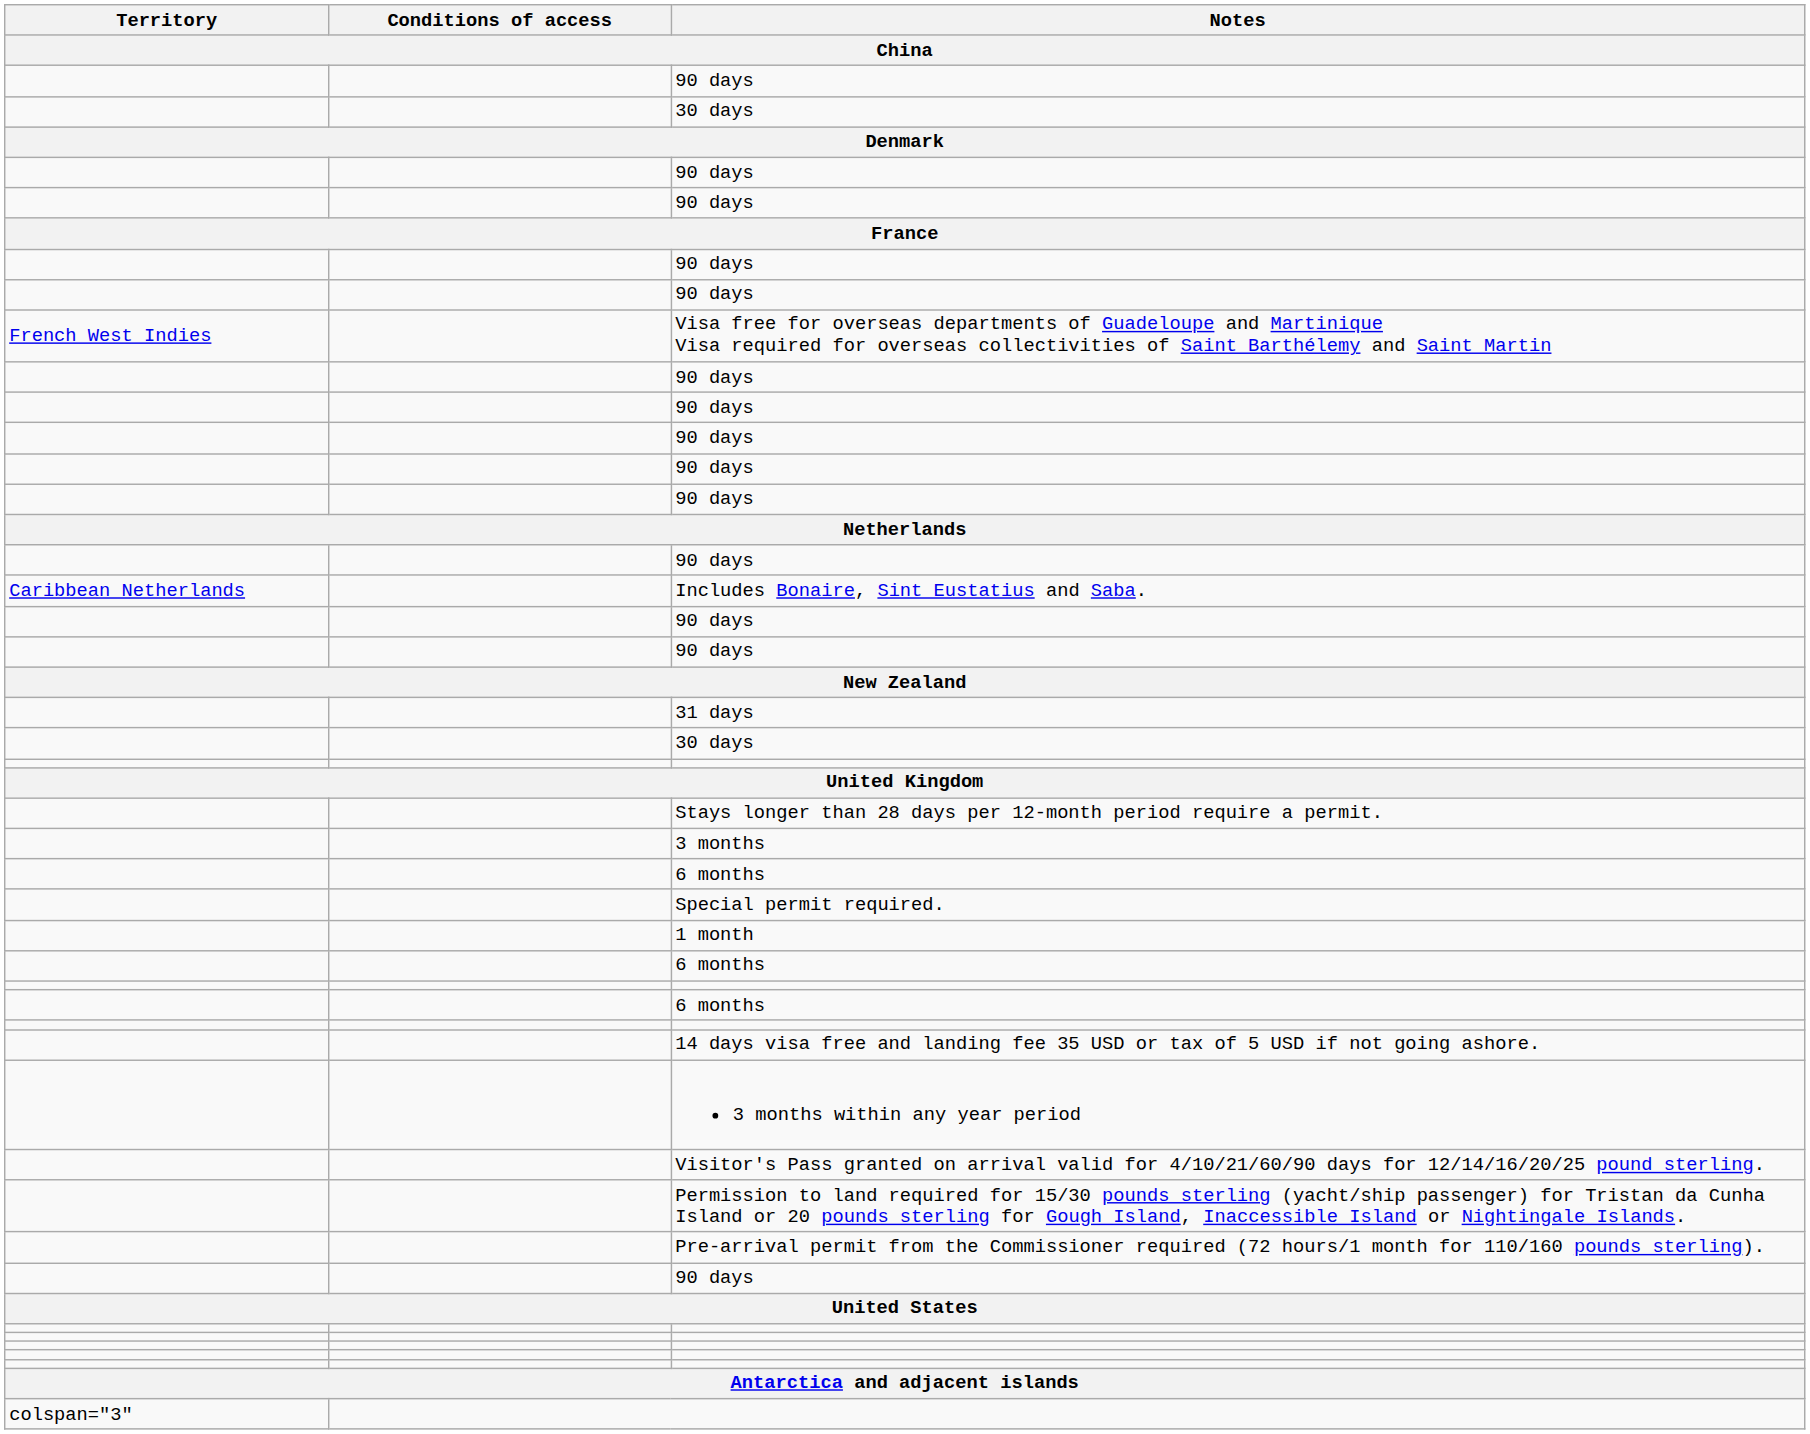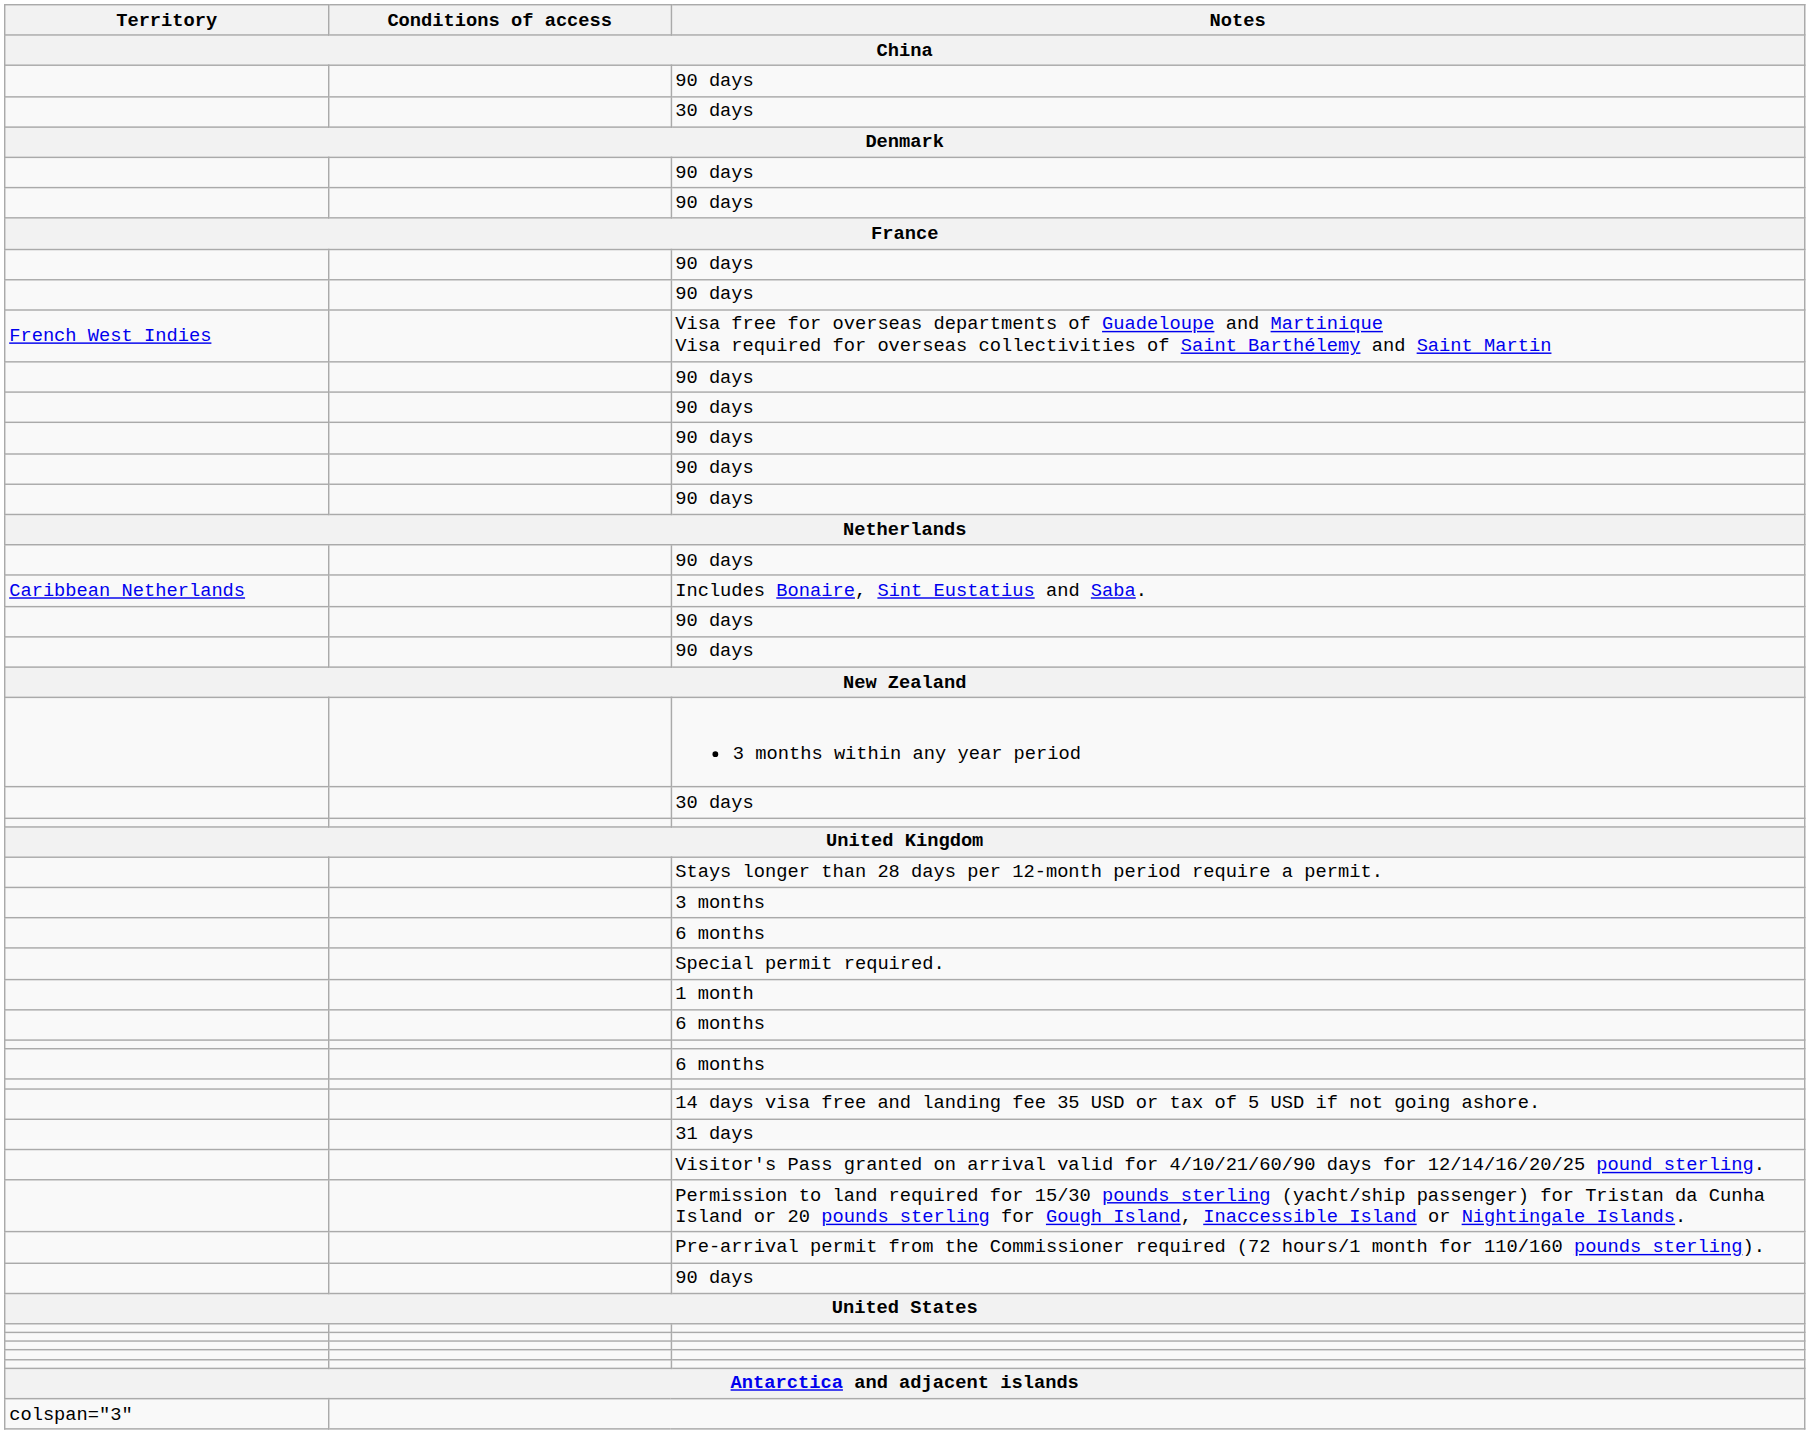rows swapped: 31 days <-> 3 months within any year period
